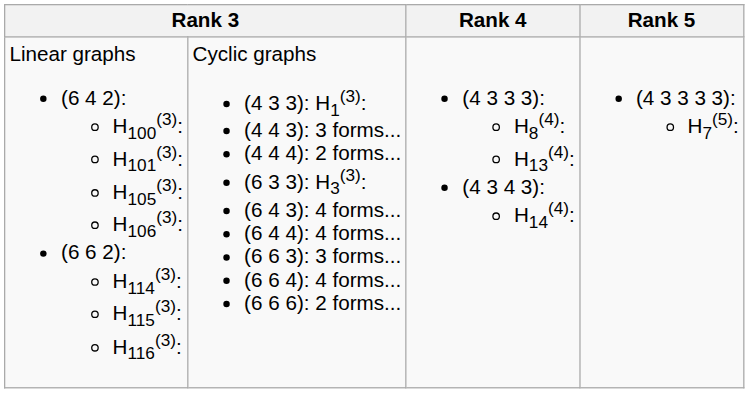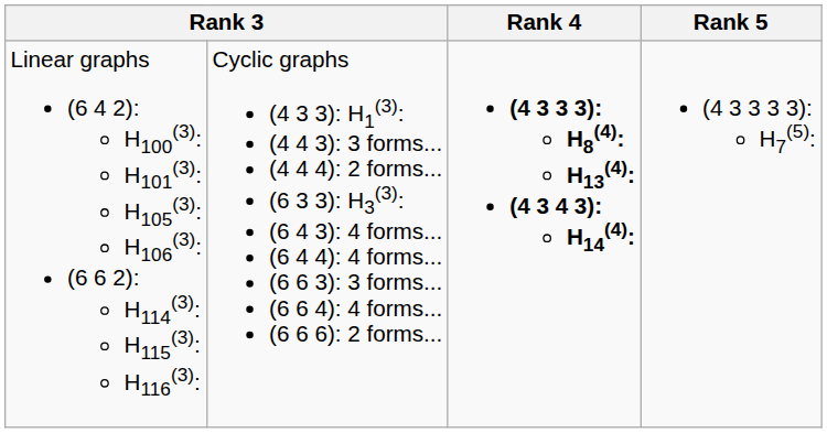row 2 | Rank 4: normal -> bold
